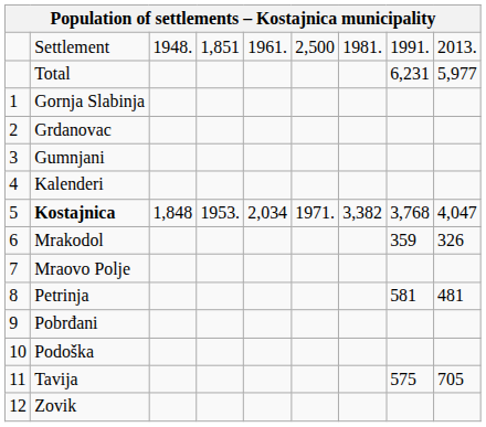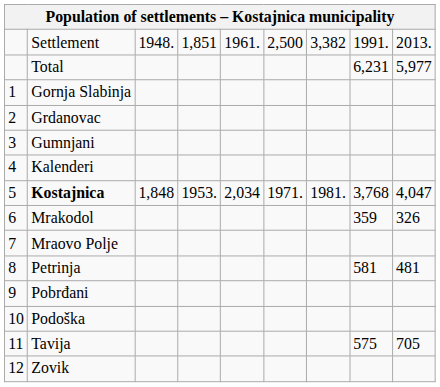Settlement | column 7: 1981. -> 3,382
Kostajnica | column 7: 3,382 -> 1981.
